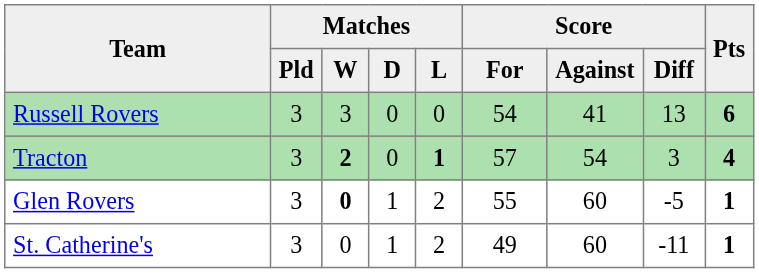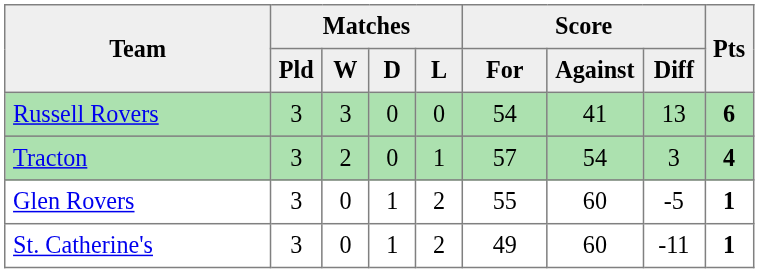Tracton | Matches / W: bold -> normal
Tracton | Matches / L: bold -> normal
Glen Rovers | Matches / W: bold -> normal
